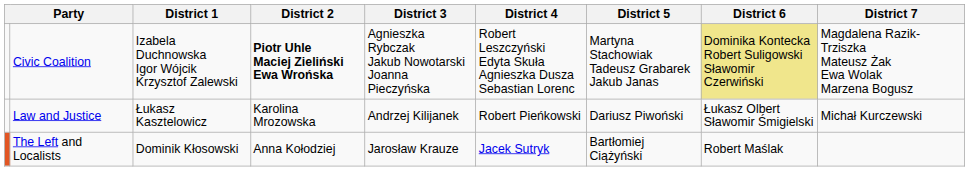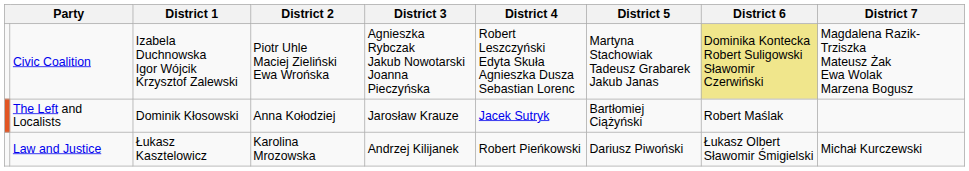Civic Coalition | District 2: bold -> normal
rows swapped: Law and Justice <-> The Left and Localists
